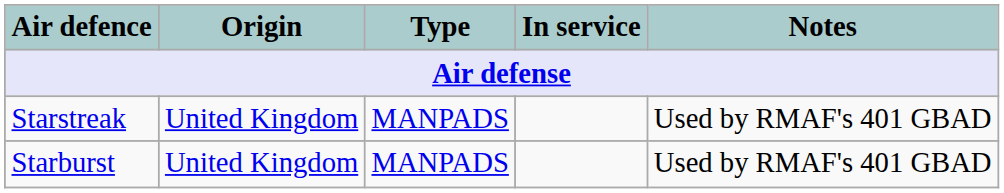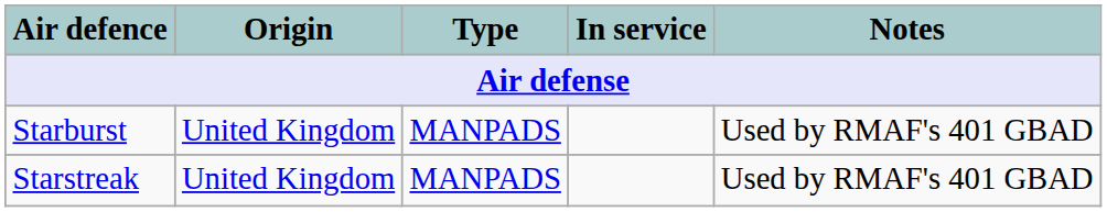rows swapped: Starstreak <-> Starburst
